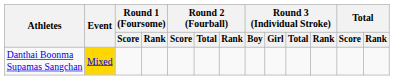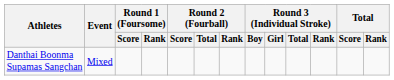Danthai Boonma Supamas Sangchan | Event: gold background -> no background
